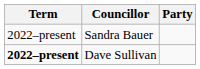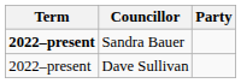Sandra Bauer | Term: normal -> bold
Dave Sullivan | Term: bold -> normal
